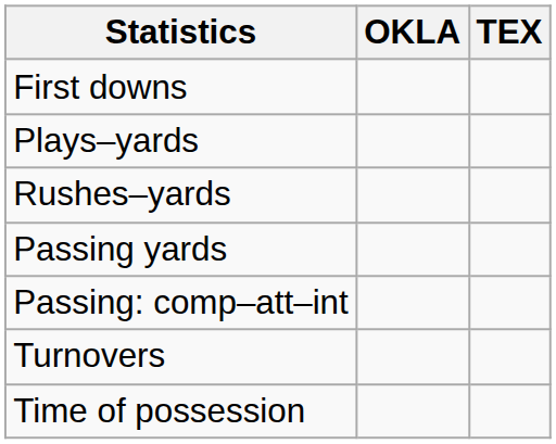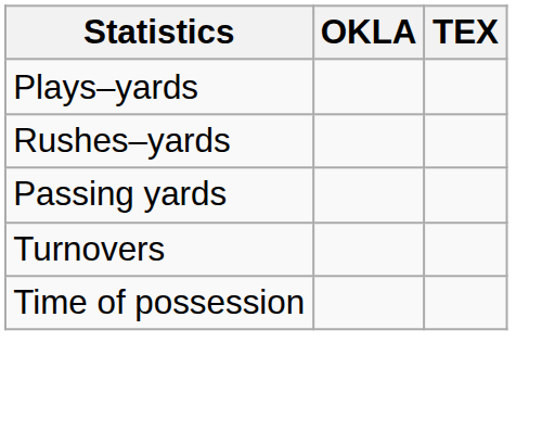- row: First downs
- row: Passing: comp–att–int
